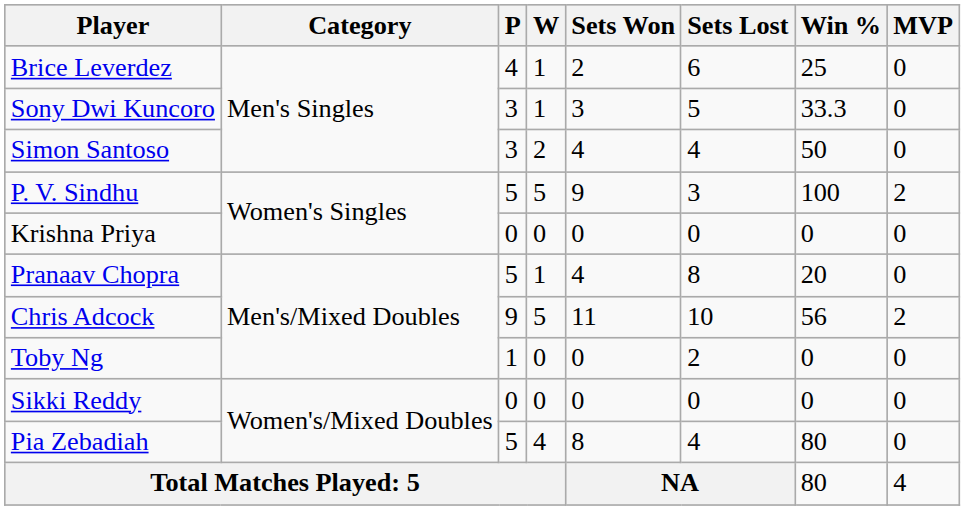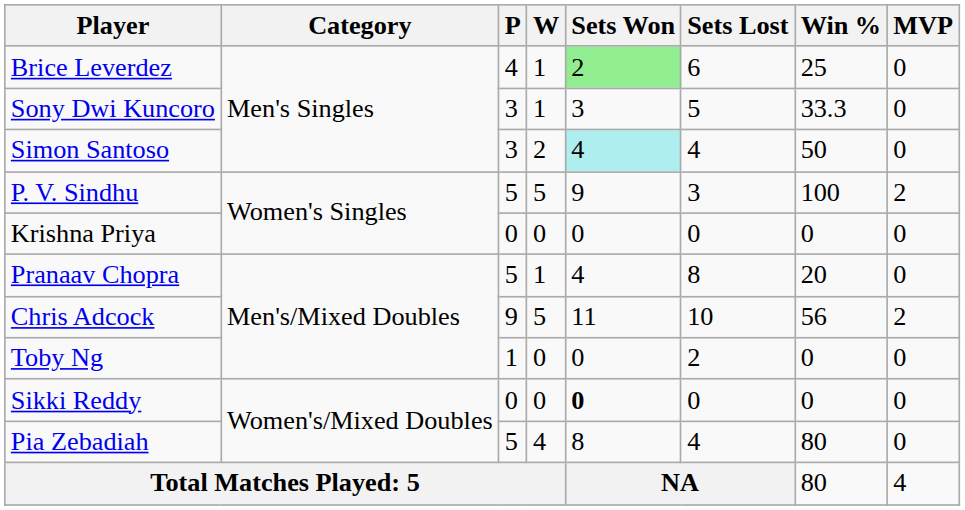Brice Leverdez | Sets Won: no background -> lightgreen background
Simon Santoso | Sets Won: no background -> paleturquoise background
Sikki Reddy | Sets Won: normal -> bold
